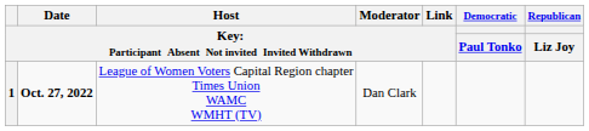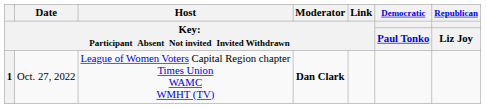1 | column 2: bold -> normal
1 | column 4: normal -> bold
